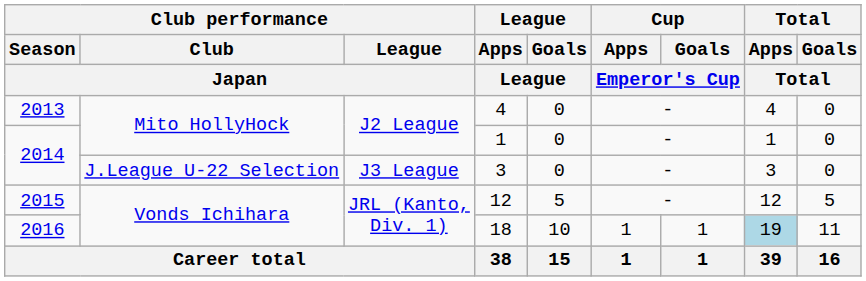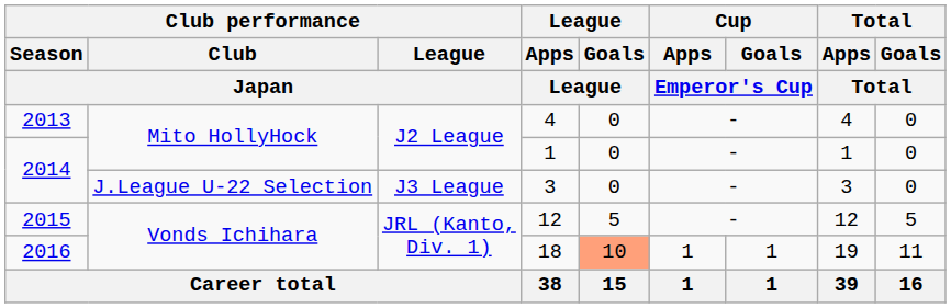18 | League / Goals / League: no background -> lightsalmon background
18 | Total / Apps / Total: lightblue background -> no background
